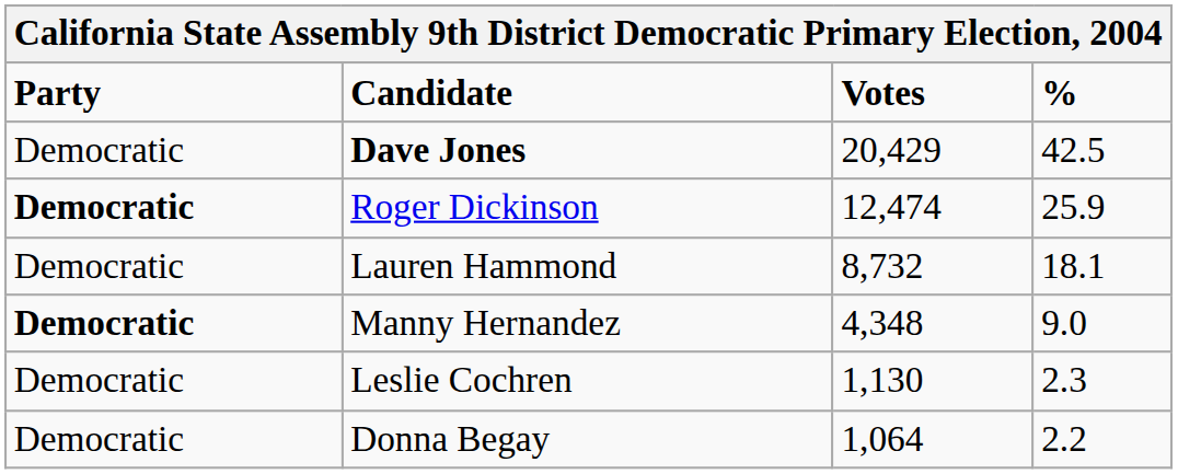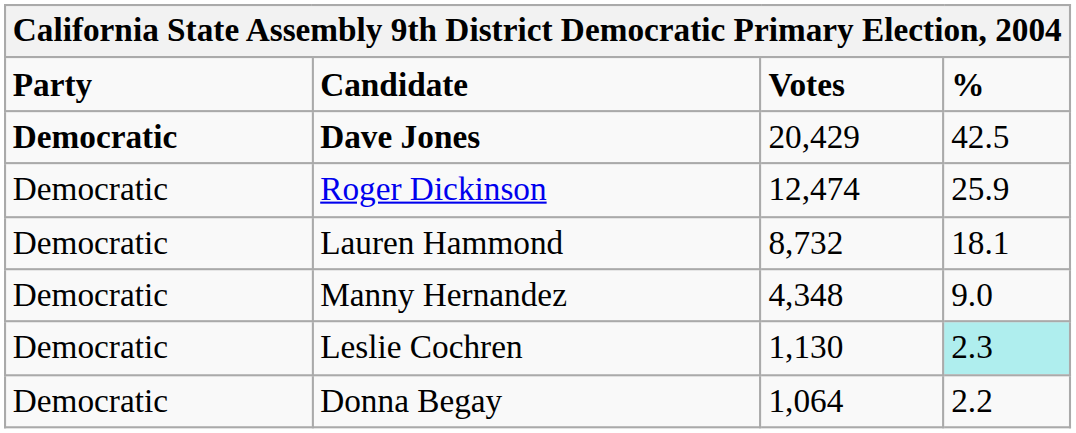Dave Jones | Party: normal -> bold
Roger Dickinson | Party: bold -> normal
Manny Hernandez | Party: bold -> normal
Leslie Cochren | %: no background -> paleturquoise background
